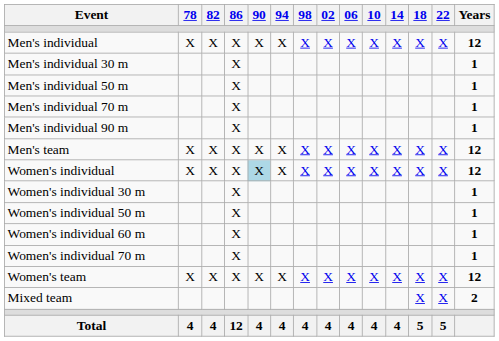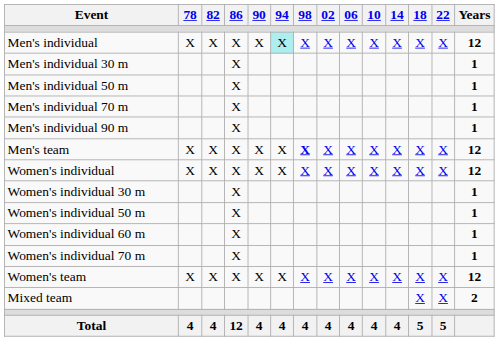Men's individual | 94: no background -> paleturquoise background
Men's team | 98: normal -> bold
Women's individual | 90: lightblue background -> no background
